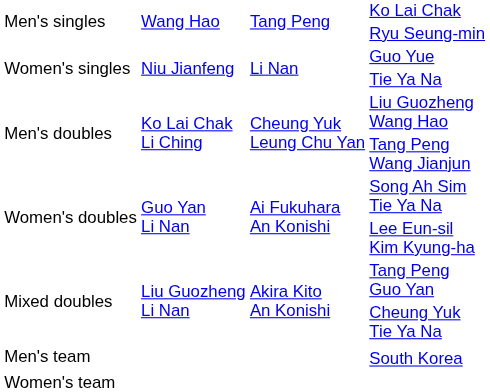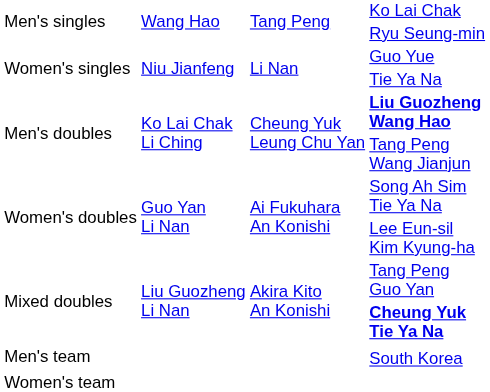Liu Guozheng Wang Hao | column 4: normal -> bold
Cheung Yuk Tie Ya Na | column 4: normal -> bold
